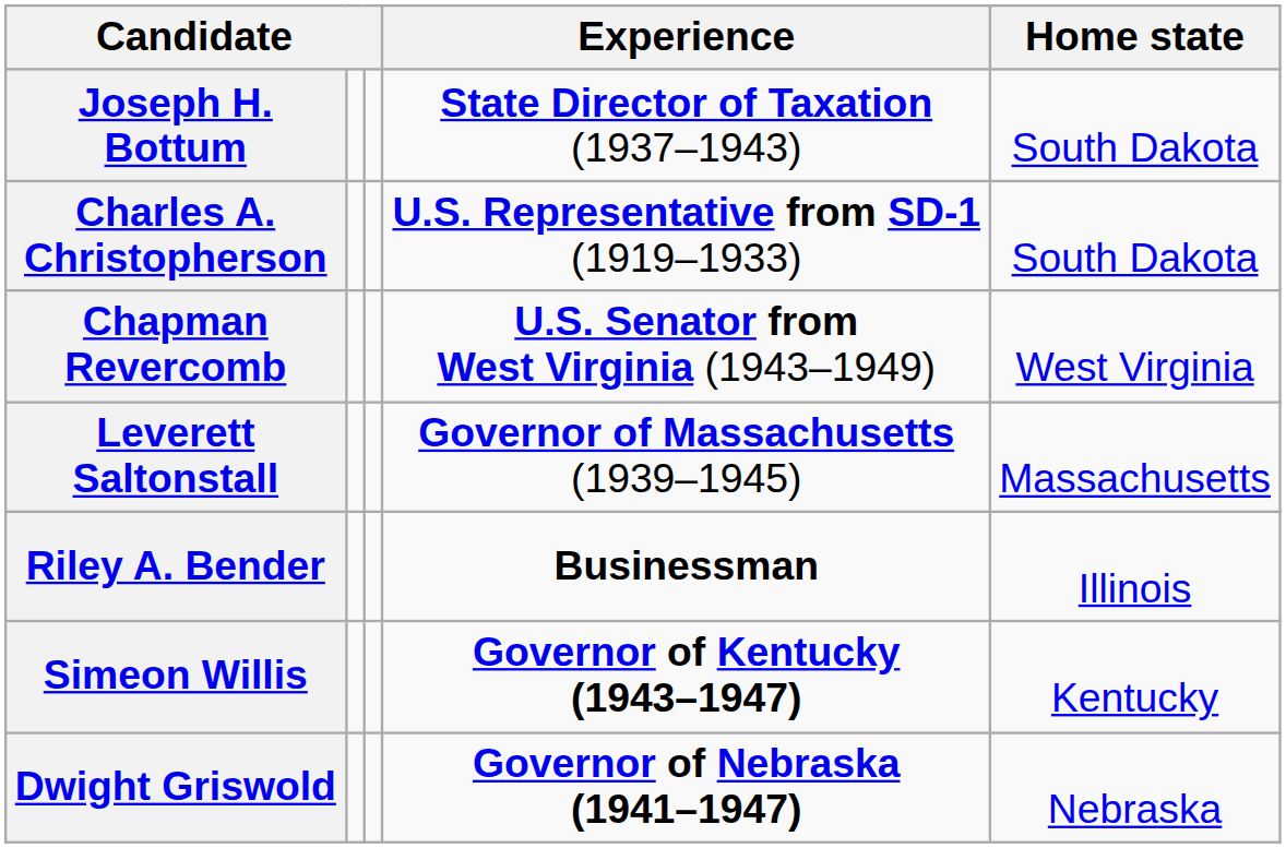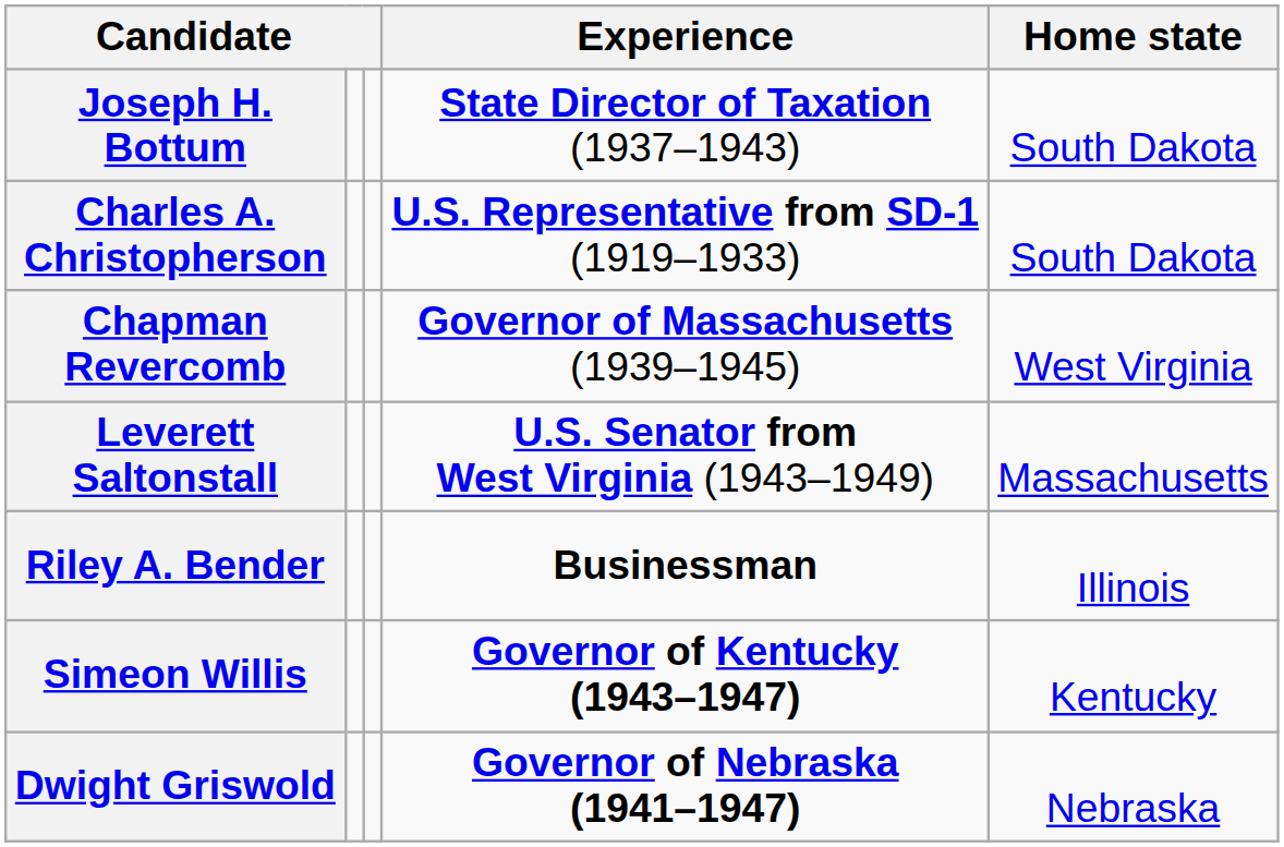Chapman Revercomb | Experience: U.S. Senator from West Virginia (1943–1949) -> Governor of Massachusetts (1939–1945)
Leverett Saltonstall | Experience: Governor of Massachusetts (1939–1945) -> U.S. Senator from West Virginia (1943–1949)
